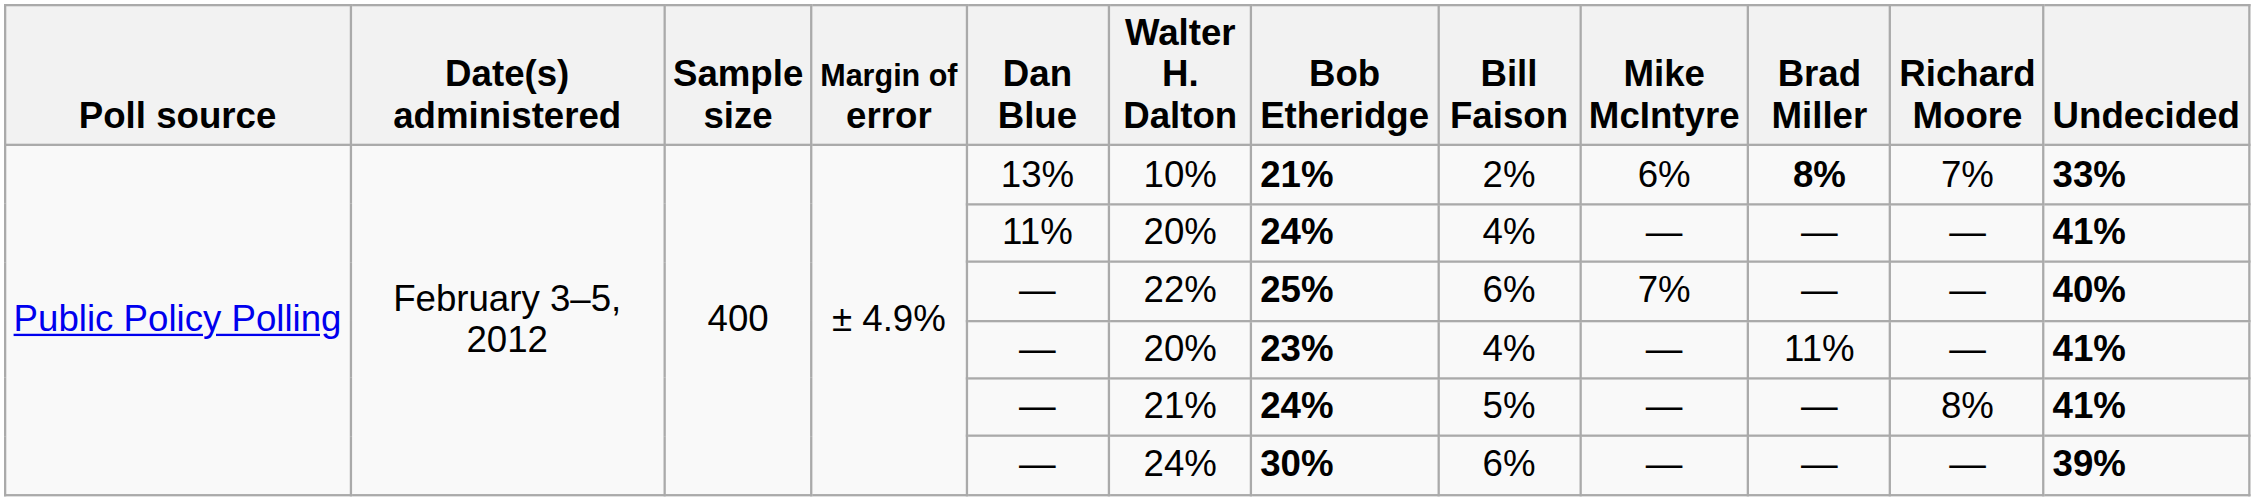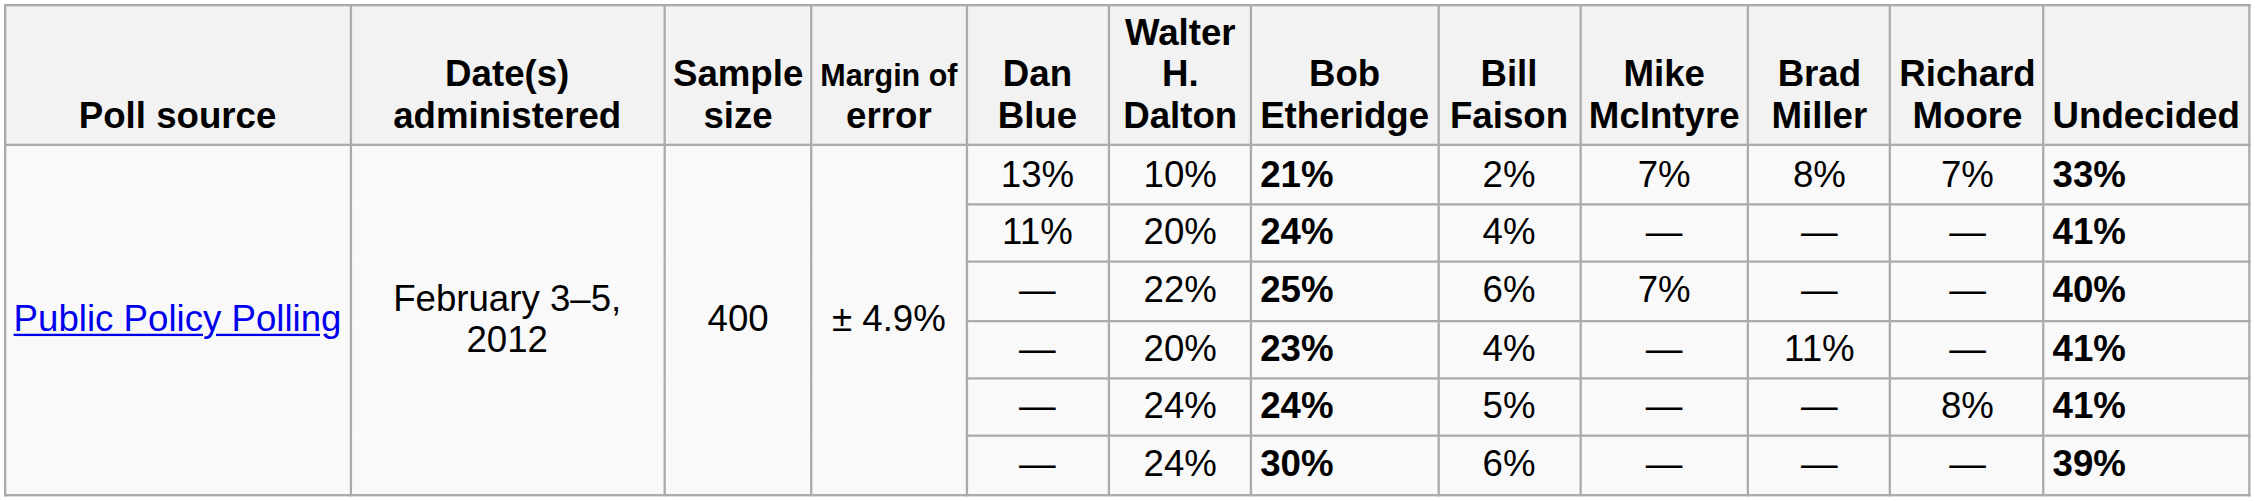row 2 | Mike McIntyre: 6% -> 7%
row 2 | Brad Miller: bold -> normal
row 6 | Walter H. Dalton: 21% -> 24%
